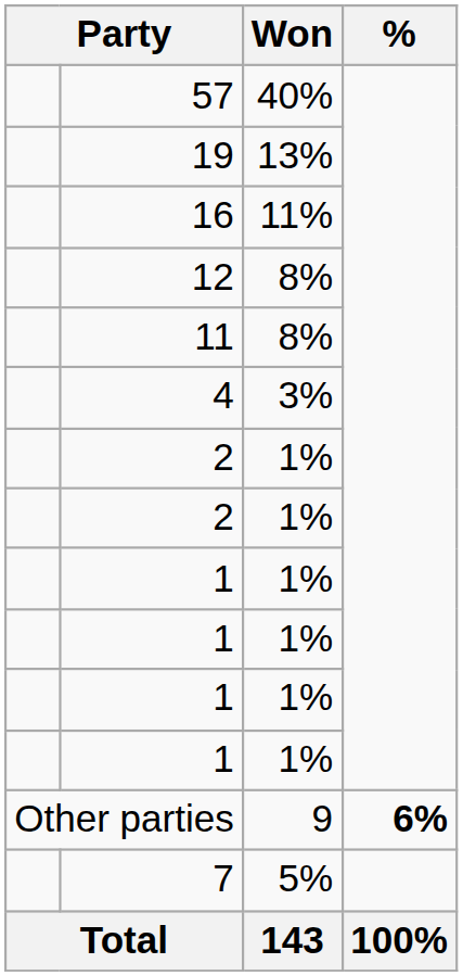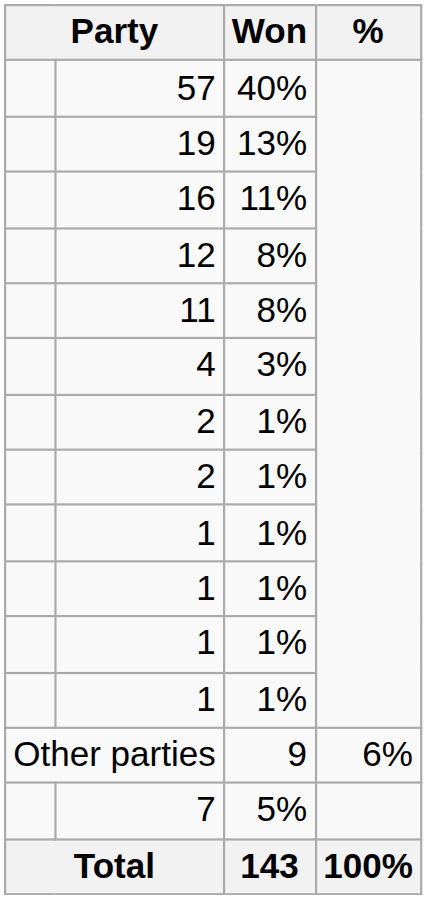Other parties | %: bold -> normal
